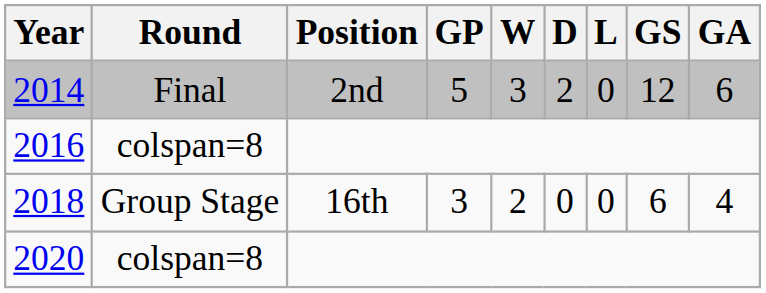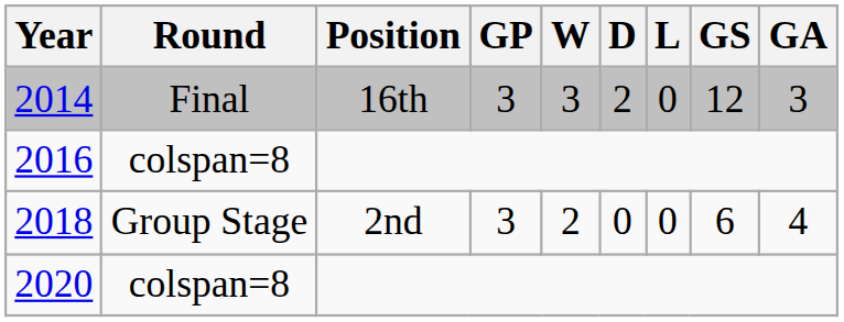2014 | Position: 2nd -> 16th
2014 | GP: 5 -> 3
2014 | GA: 6 -> 3
2018 | Position: 16th -> 2nd
